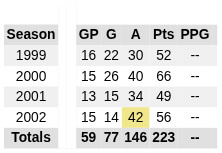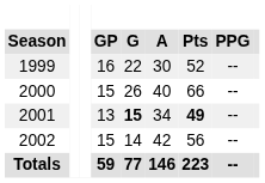2001 | G: normal -> bold
2001 | Pts: normal -> bold
2002 | A: khaki background -> no background
